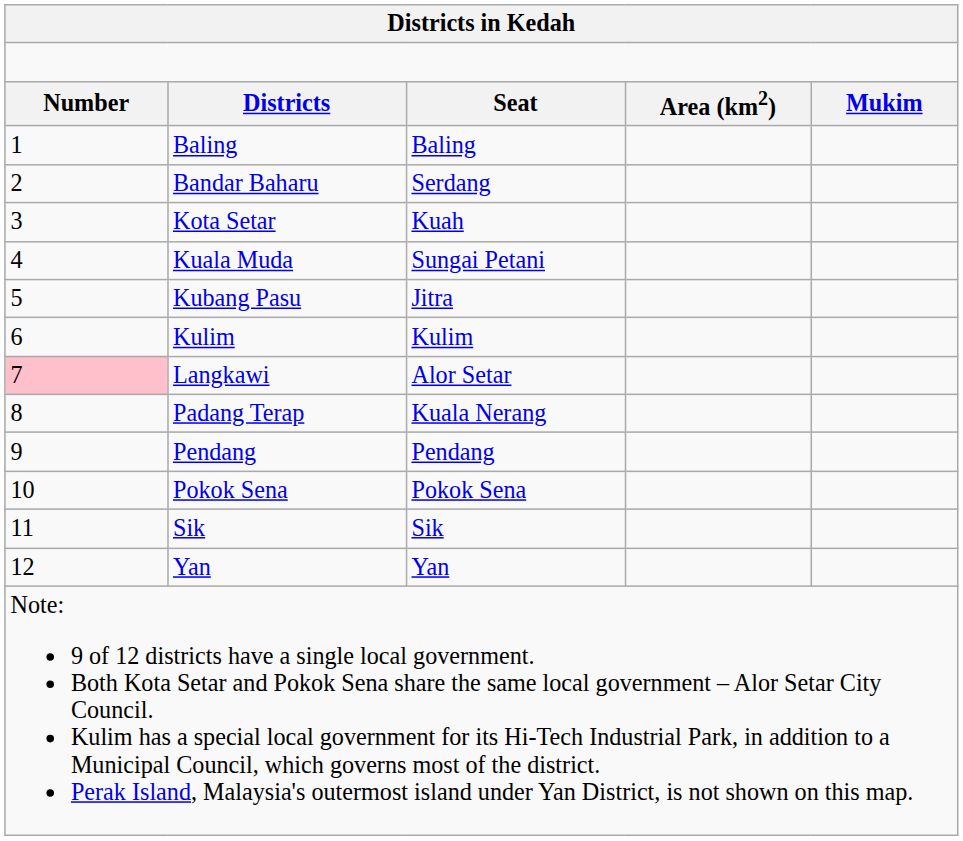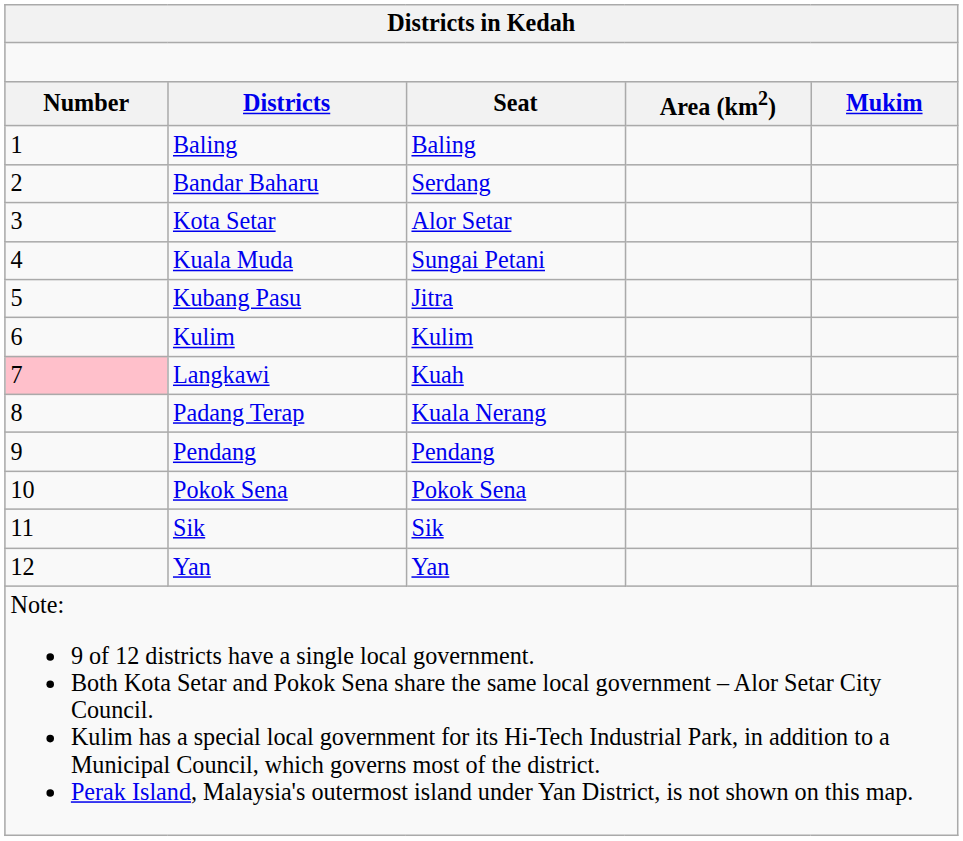Kota Setar | column 3: Kuah -> Alor Setar
Langkawi | column 3: Alor Setar -> Kuah
